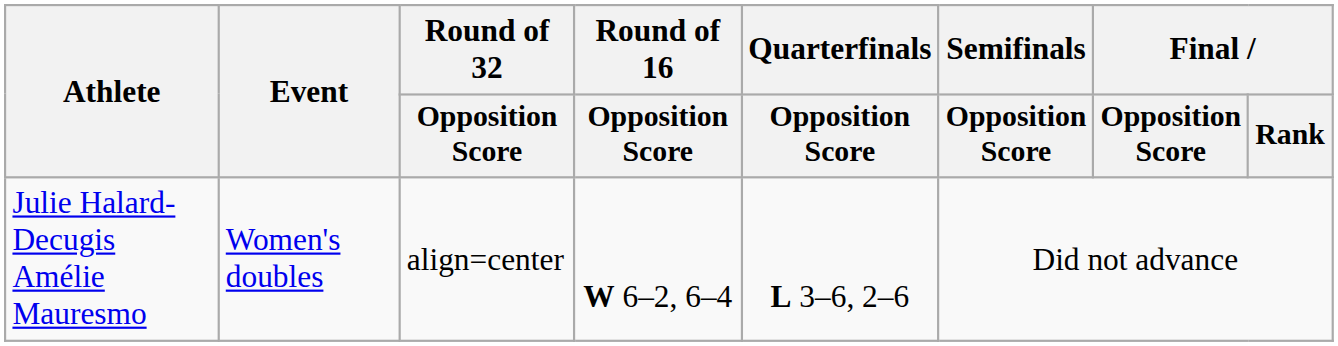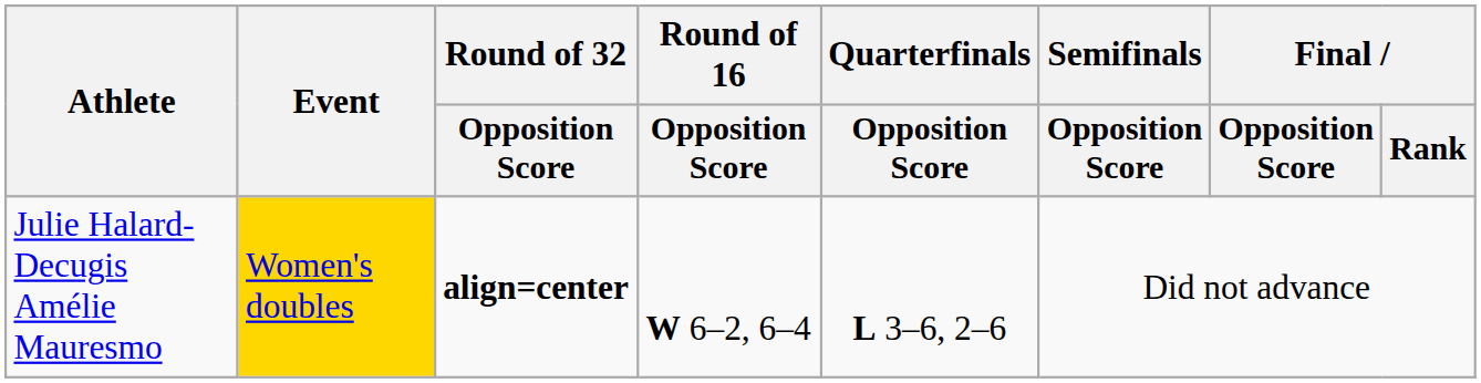Julie Halard-Decugis Amélie Mauresmo | Event: no background -> gold background
Julie Halard-Decugis Amélie Mauresmo | Round of 32 / Opposition Score: normal -> bold
